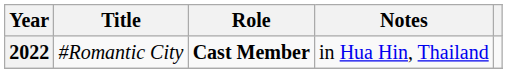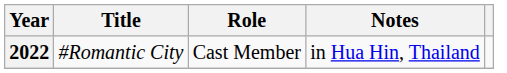2022 | Role: bold -> normal
